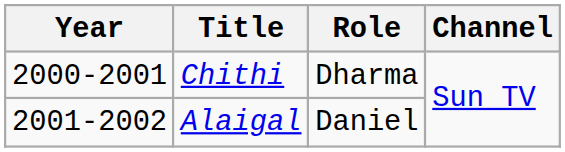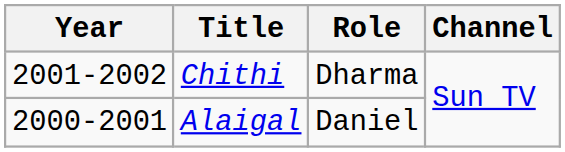Chithi | Year: 2000-2001 -> 2001-2002
Alaigal | Year: 2001-2002 -> 2000-2001
